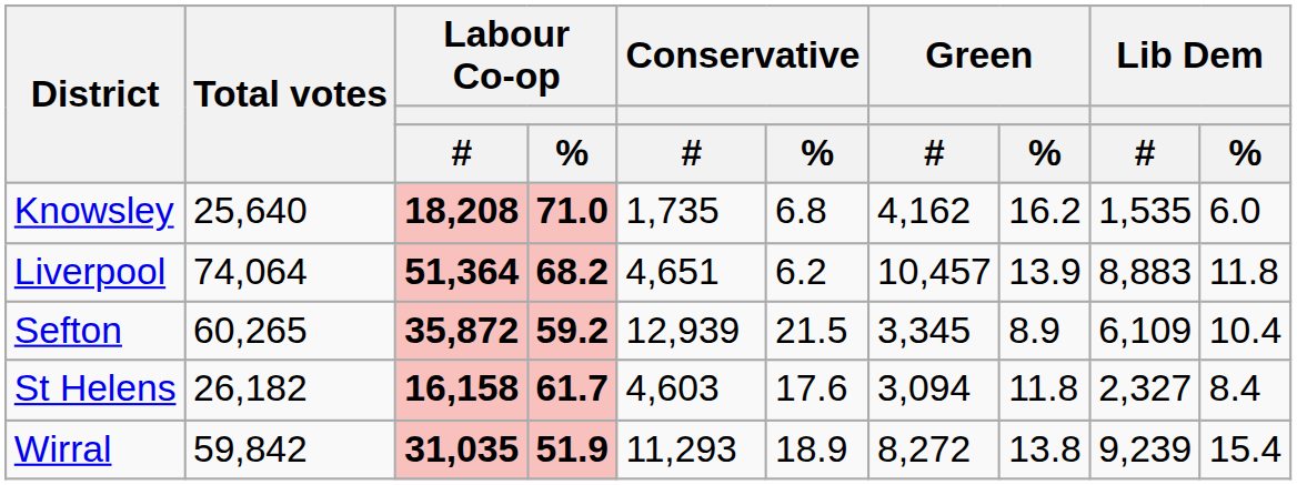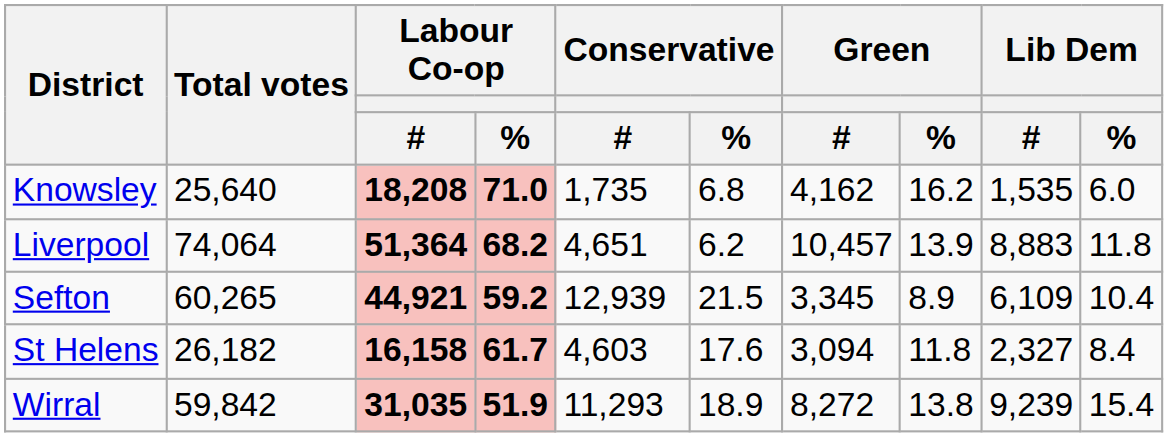Sefton | Labour Co-op / #: 35,872 -> 44,921
